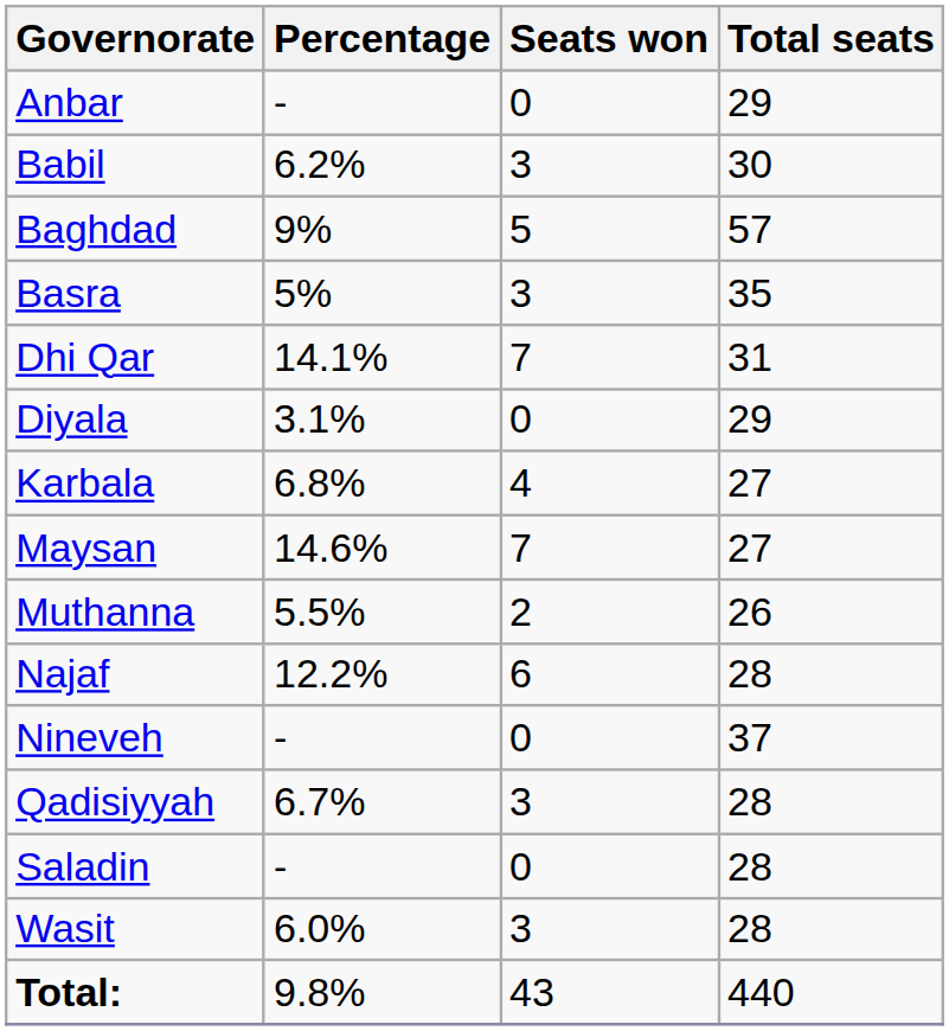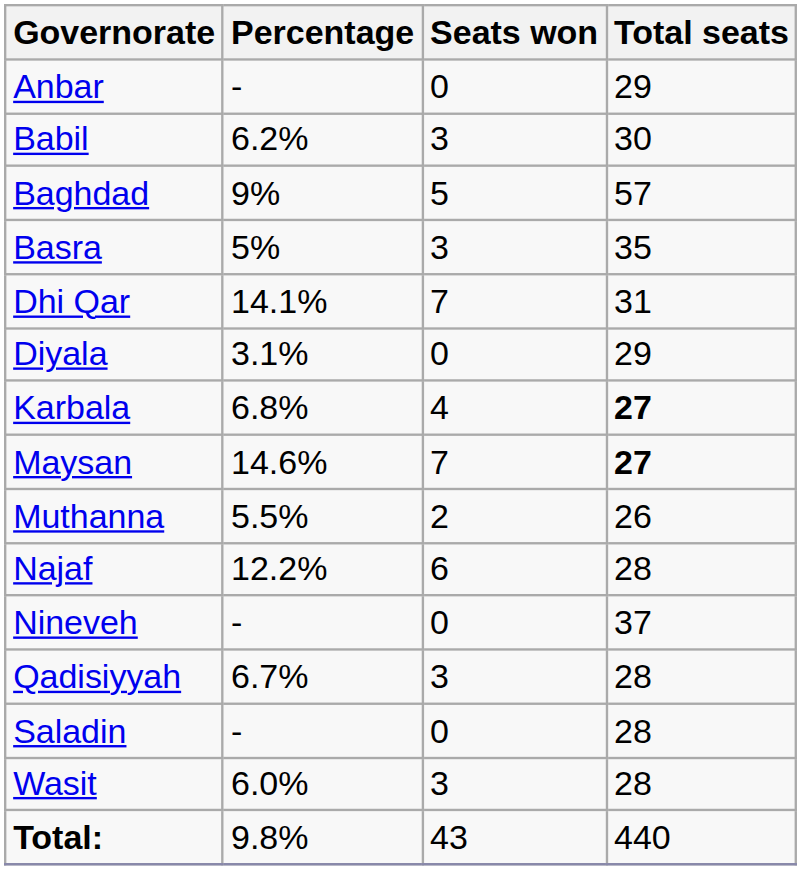Karbala | Total seats: normal -> bold
Maysan | Total seats: normal -> bold
